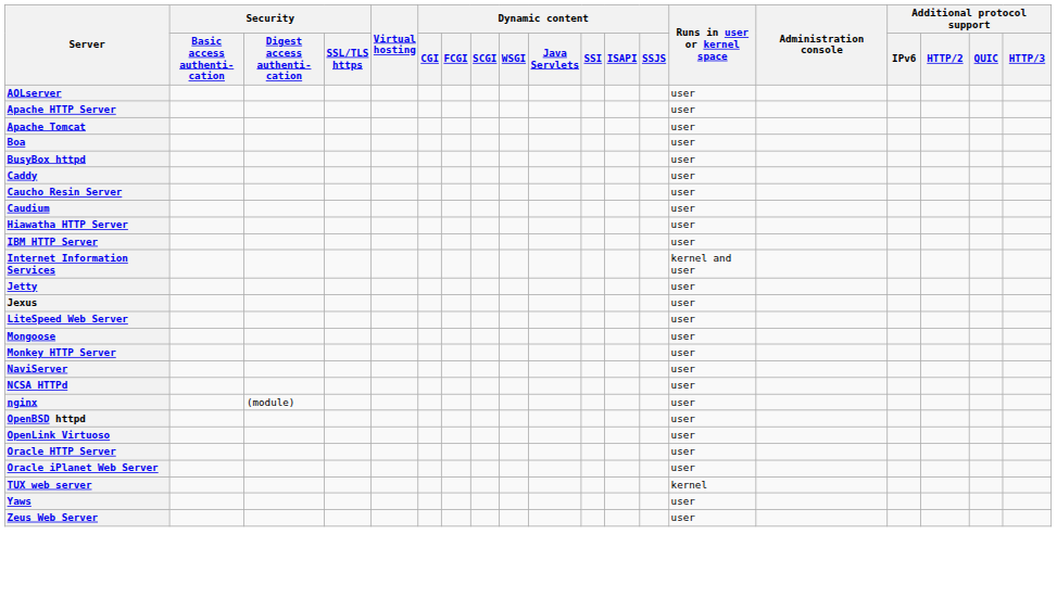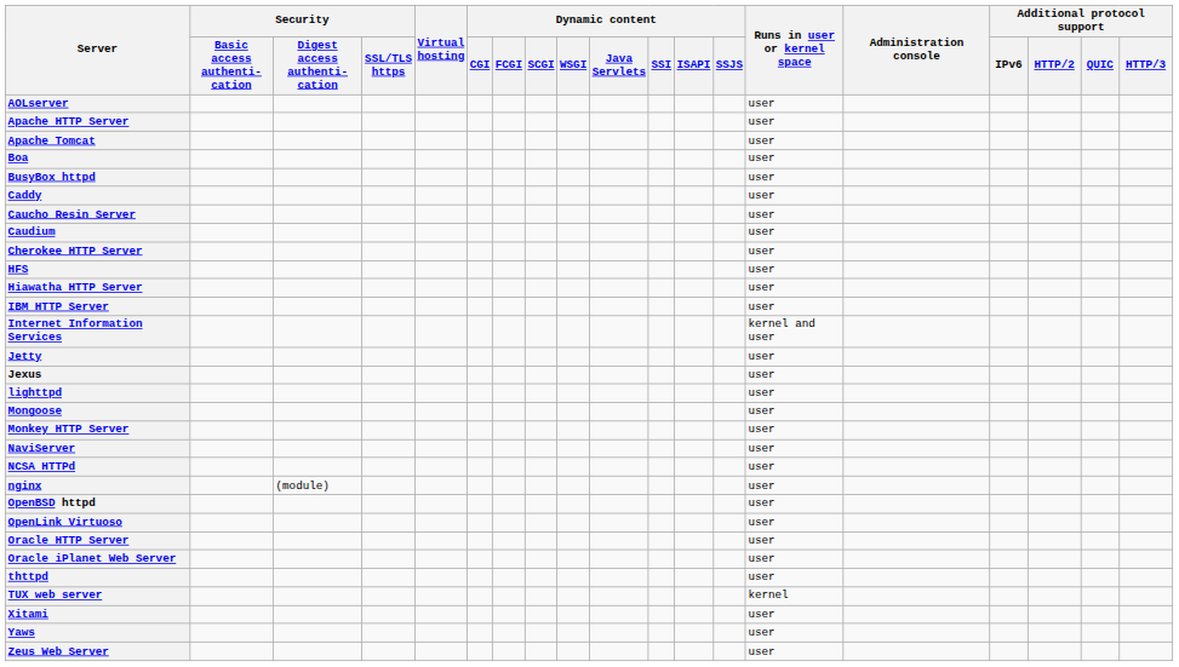+ row: Cherokee HTTP Server | user
+ row: HFS | user
+ row: lighttpd | user
- row: LiteSpeed Web Server | user
+ row: thttpd | user
+ row: Xitami | user
